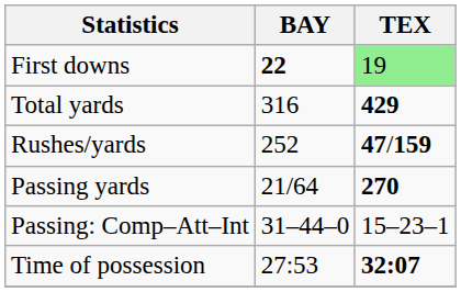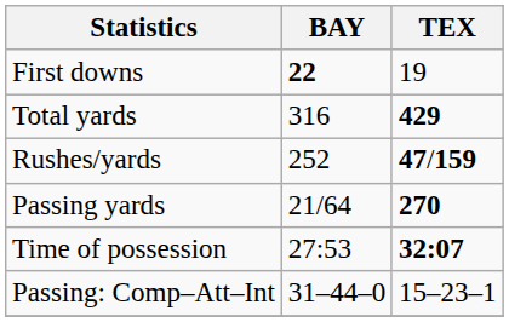First downs | TEX: lightgreen background -> no background
rows swapped: Passing: Comp–Att–Int <-> Time of possession
